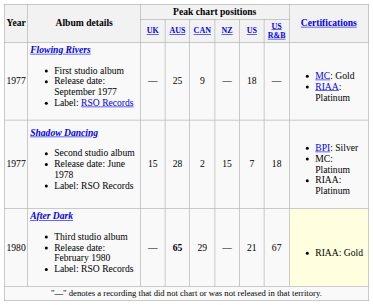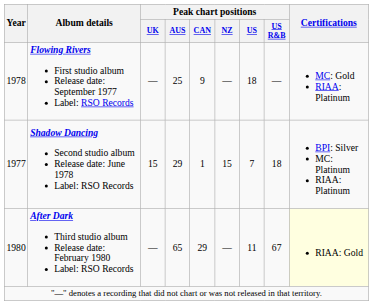row 3 | Year: 1977 -> 1978
row 4 | Peak chart positions / AUS: 28 -> 29
row 4 | Peak chart positions / CAN: 2 -> 1
row 5 | Peak chart positions / AUS: bold -> normal
row 5 | Peak chart positions / US: 21 -> 11
